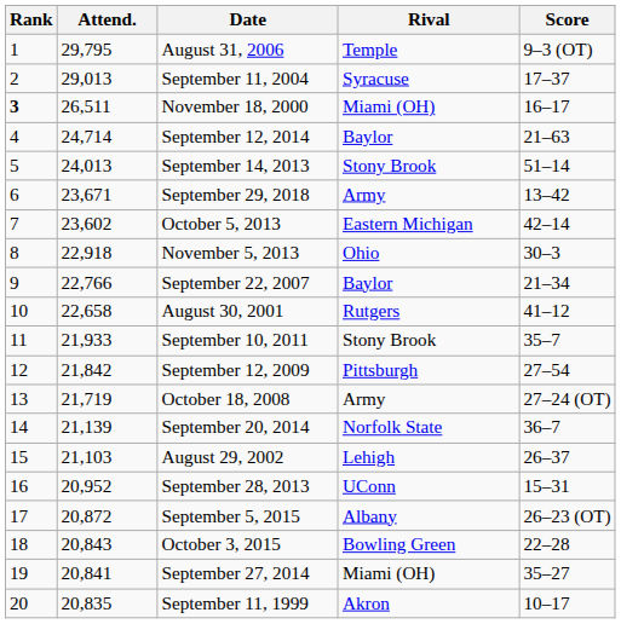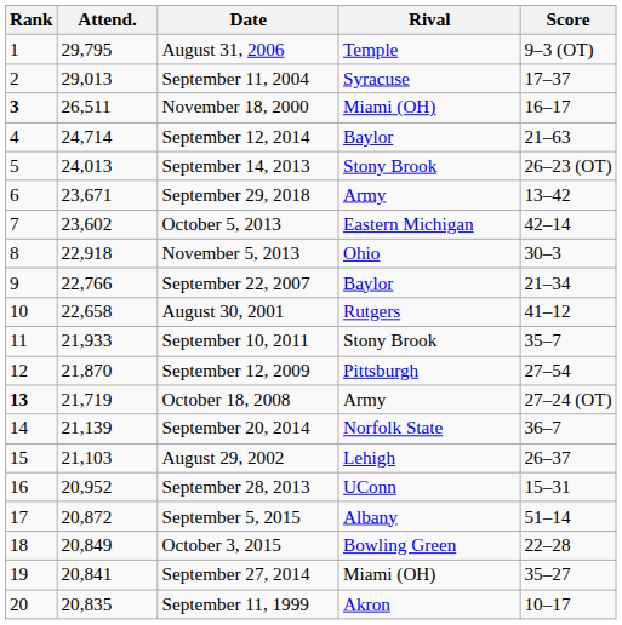September 14, 2013 | Score: 51–14 -> 26–23 (OT)
September 12, 2009 | Attend.: 21,842 -> 21,870
October 18, 2008 | Rank: normal -> bold
September 5, 2015 | Score: 26–23 (OT) -> 51–14
October 3, 2015 | Attend.: 20,843 -> 20,849
